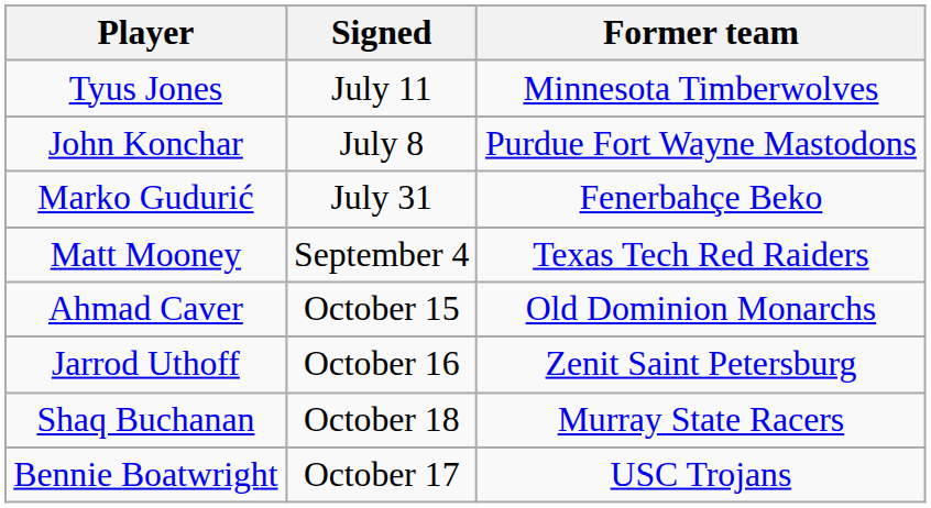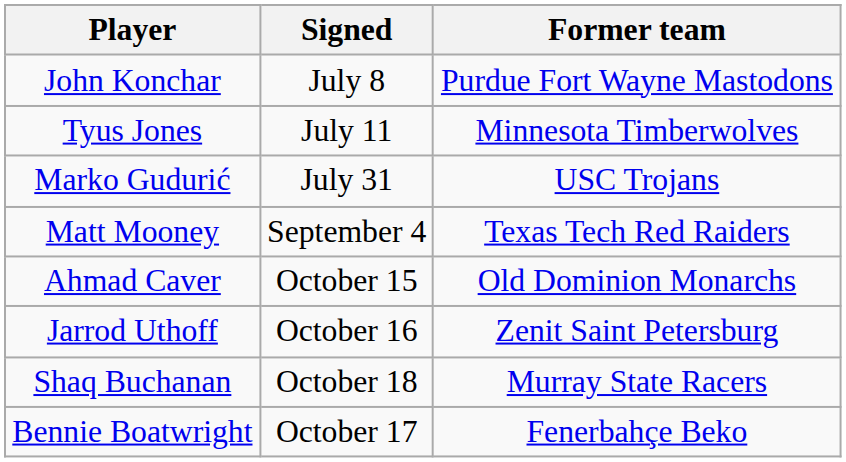rows swapped: John Konchar <-> Tyus Jones
Marko Gudurić | Former team: Fenerbahçe Beko -> USC Trojans
Bennie Boatwright | Former team: USC Trojans -> Fenerbahçe Beko
